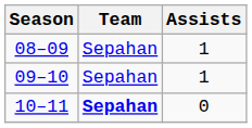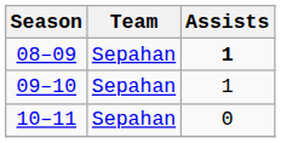08–09 | Assists: normal -> bold
10–11 | Team: bold -> normal
